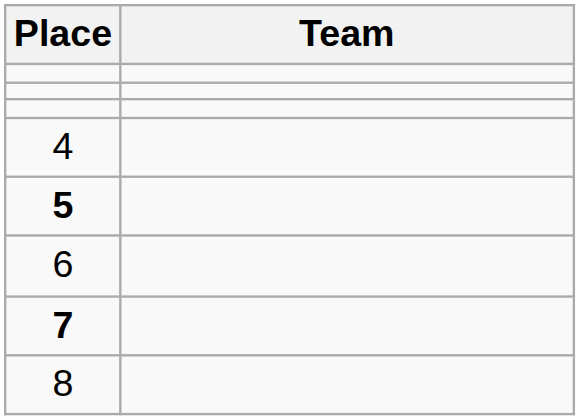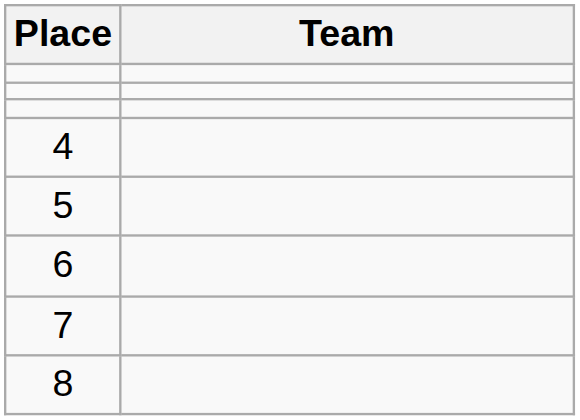row 6 | Place: bold -> normal
row 8 | Place: bold -> normal
